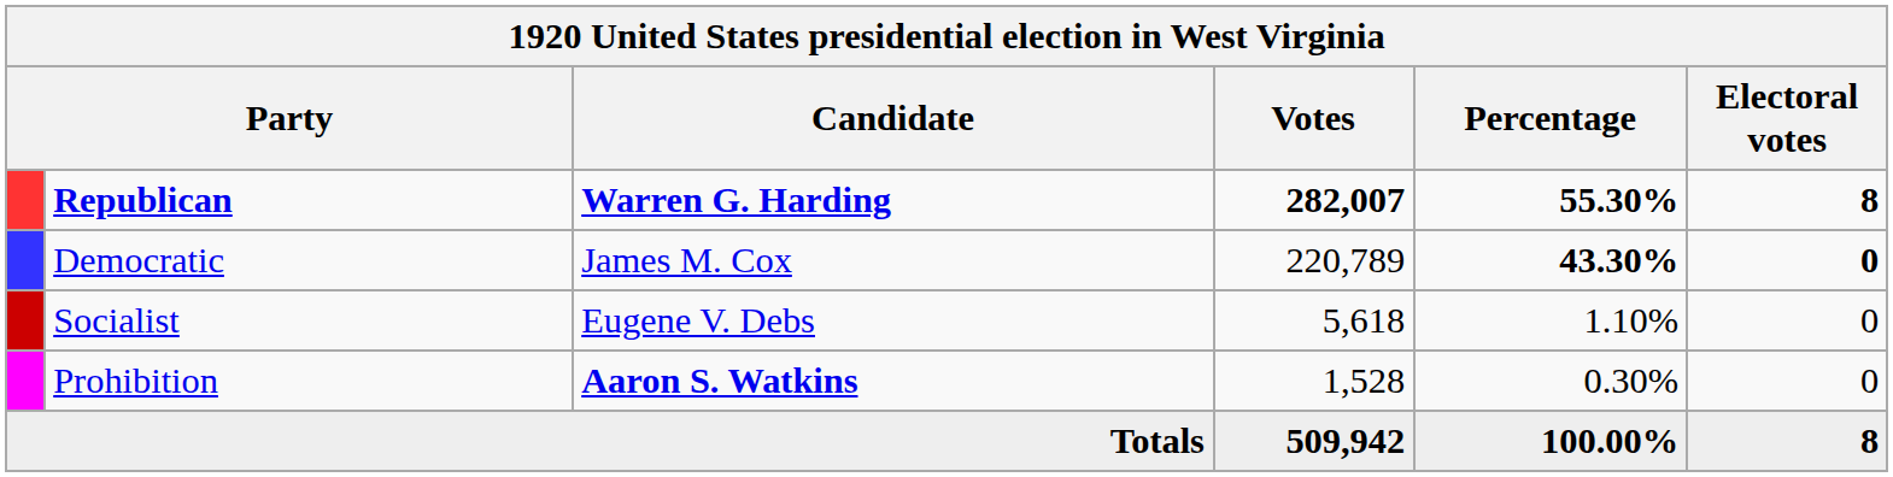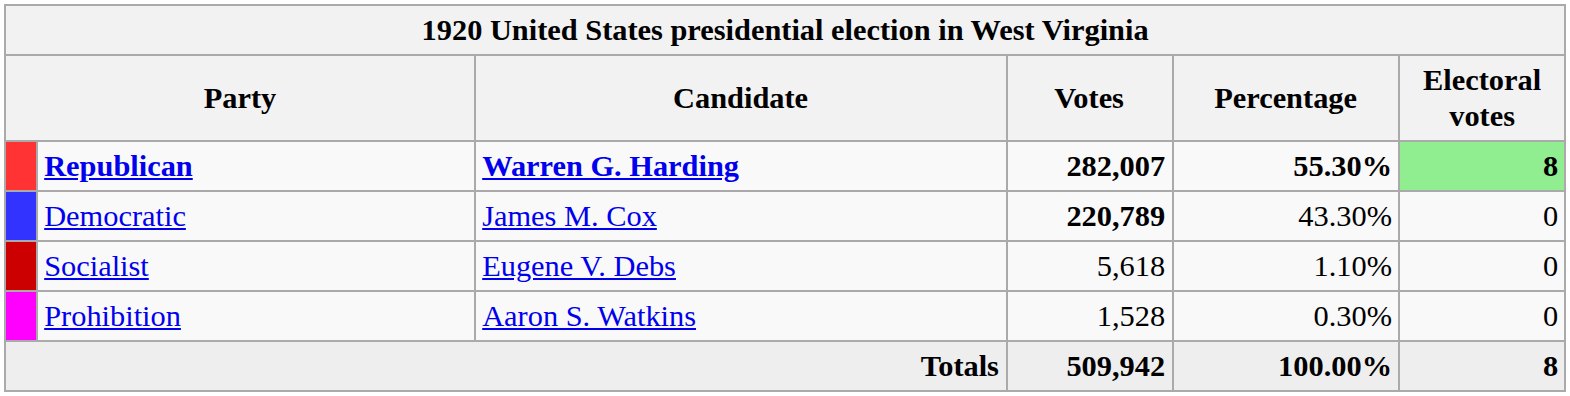Republican | Electoral votes: no background -> lightgreen background
Democratic | Votes: normal -> bold
Democratic | Percentage: bold -> normal
Democratic | Electoral votes: bold -> normal
Prohibition | Candidate: bold -> normal
